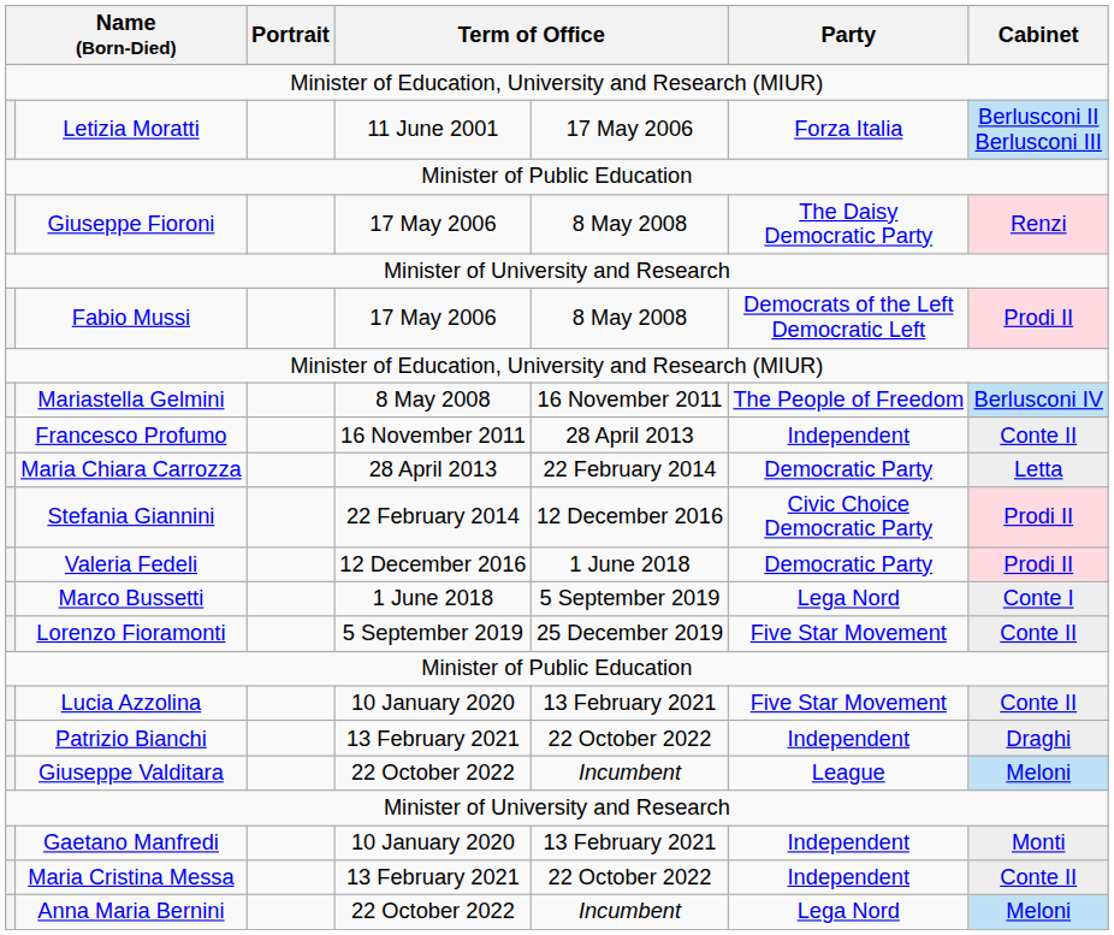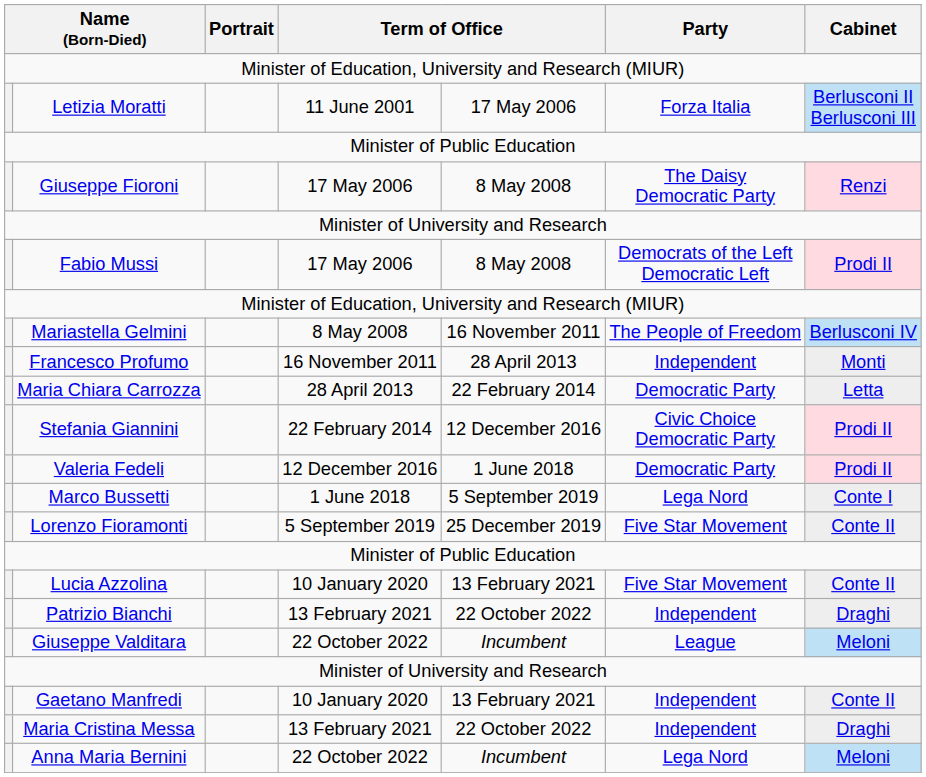Francesco Profumo | Cabinet: Conte II -> Monti
Gaetano Manfredi | Cabinet: Monti -> Conte II
Maria Cristina Messa | Cabinet: Conte II -> Draghi
